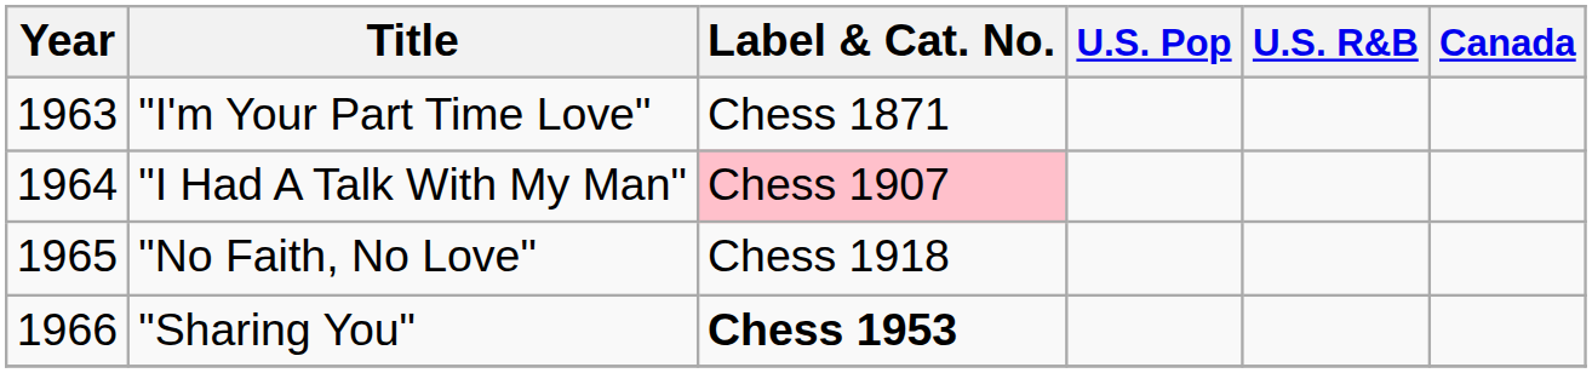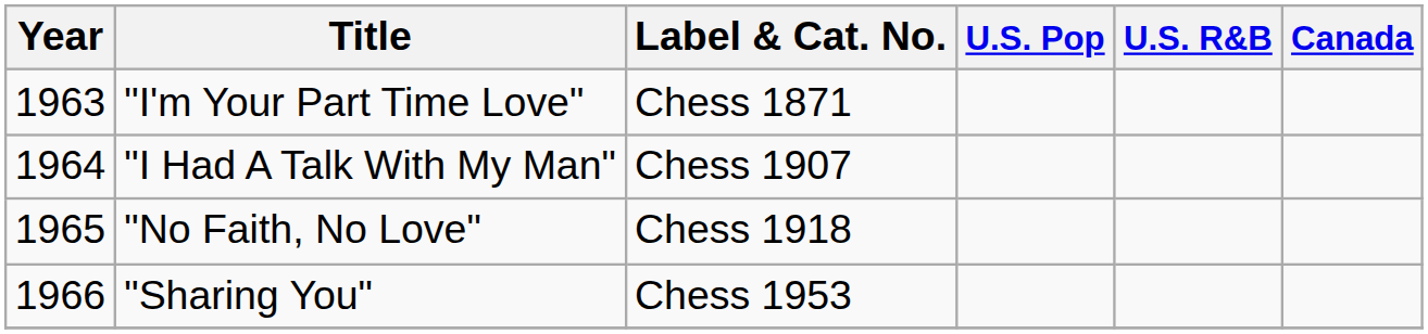"I Had A Talk With My Man" | Label & Cat. No.: pink background -> no background
"Sharing You" | Label & Cat. No.: bold -> normal
